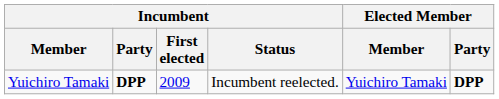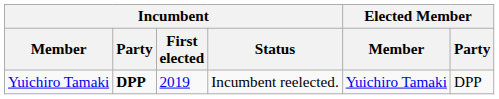row 3 | Incumbent / First elected: 2009 -> 2019
row 3 | Elected Member / Party: bold -> normal
